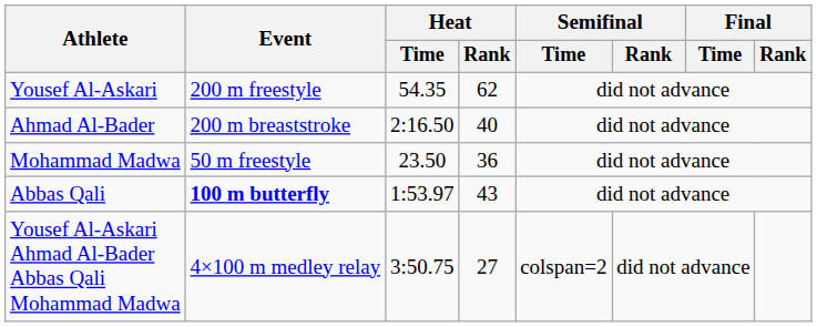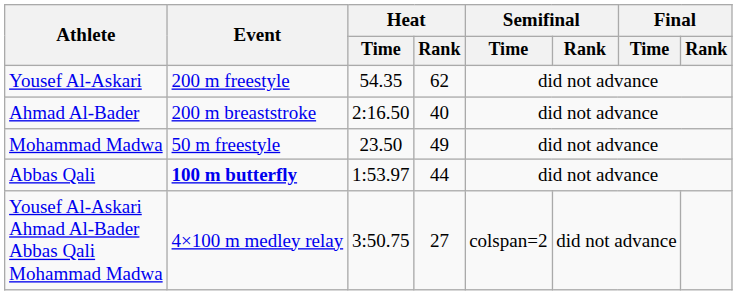Mohammad Madwa | Heat / Rank: 36 -> 49
Abbas Qali | Heat / Rank: 43 -> 44
